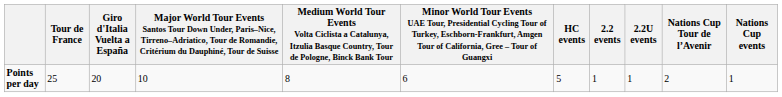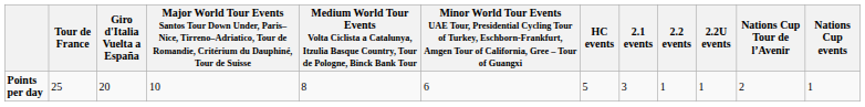+ column: 2.1 events | 3
